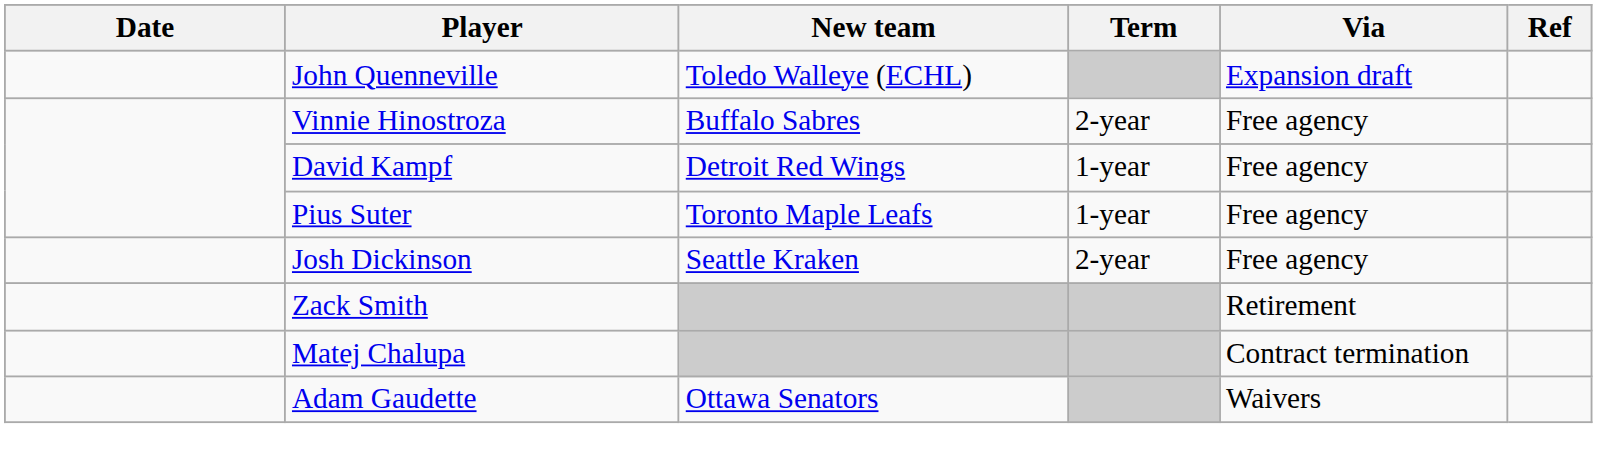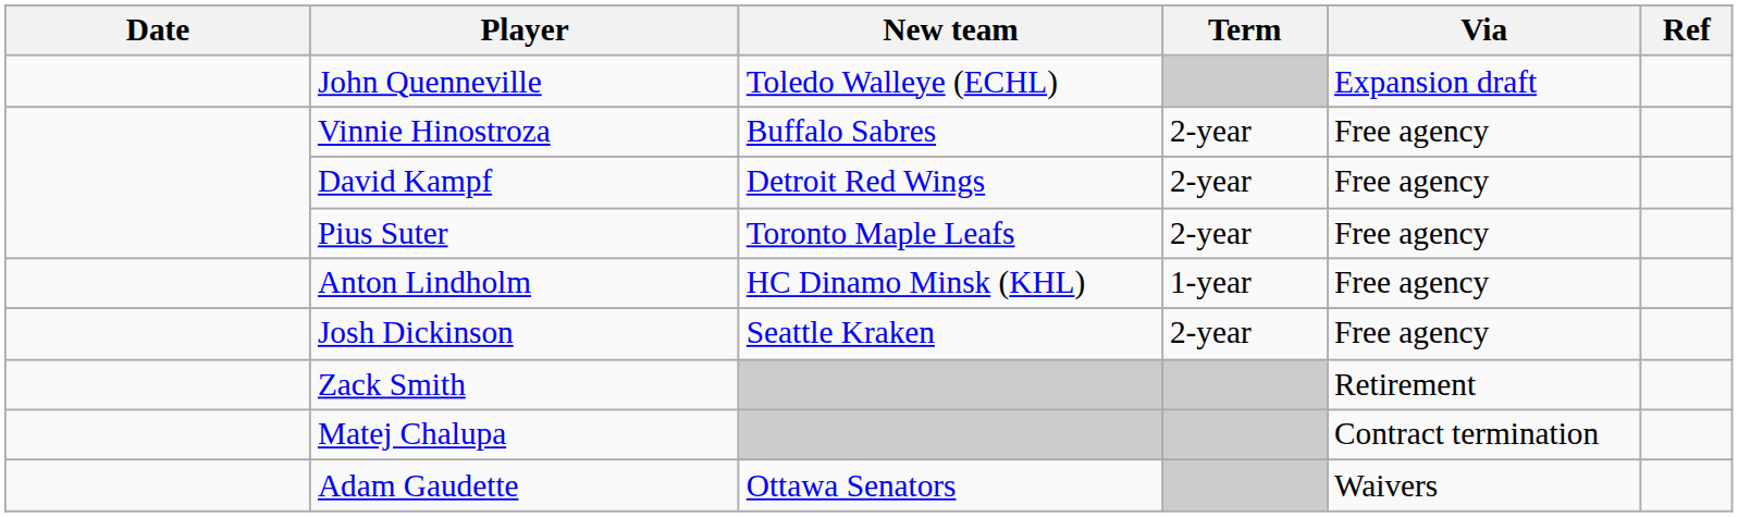David Kampf | Term: 1-year -> 2-year
Pius Suter | Term: 1-year -> 2-year
+ row: Anton Lindholm | HC Dinamo Minsk (KHL) | 1-year | Free agency
